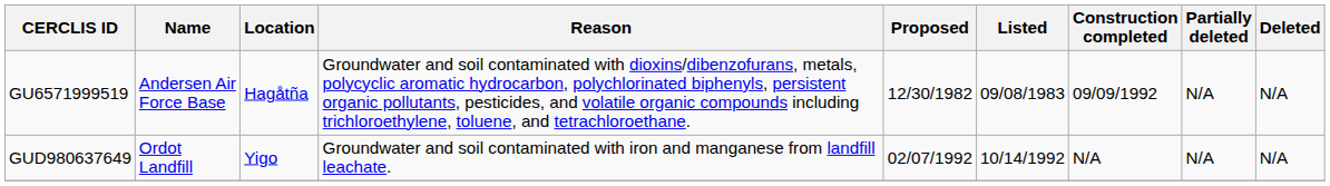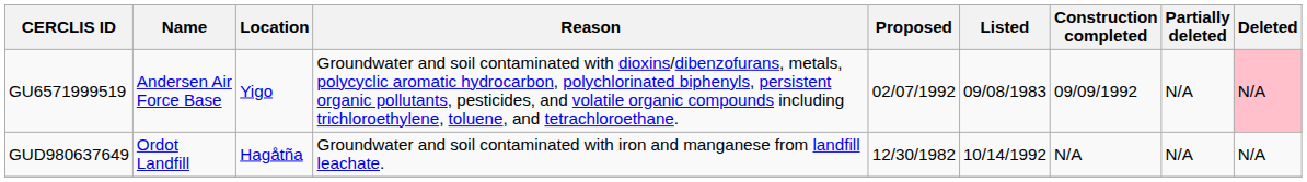GU6571999519 | Location: Hagåtña -> Yigo
GU6571999519 | Proposed: 12/30/1982 -> 02/07/1992
GU6571999519 | Deleted: no background -> pink background
GUD980637649 | Location: Yigo -> Hagåtña
GUD980637649 | Proposed: 02/07/1992 -> 12/30/1982
